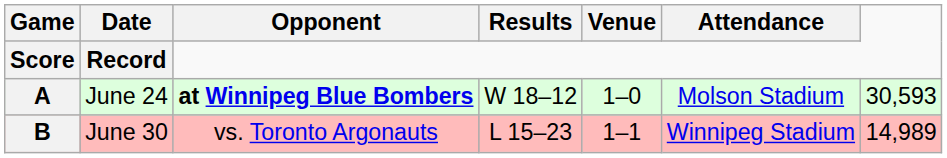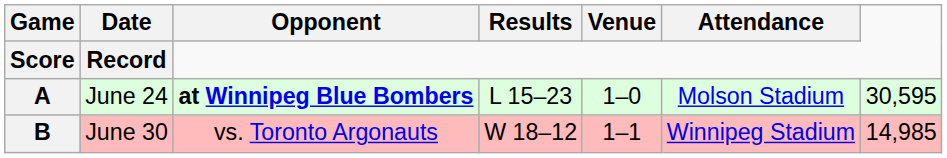A | Results: W 18–12 -> L 15–23
A | column 7: 30,593 -> 30,595
B | Results: L 15–23 -> W 18–12
B | column 7: 14,989 -> 14,985
